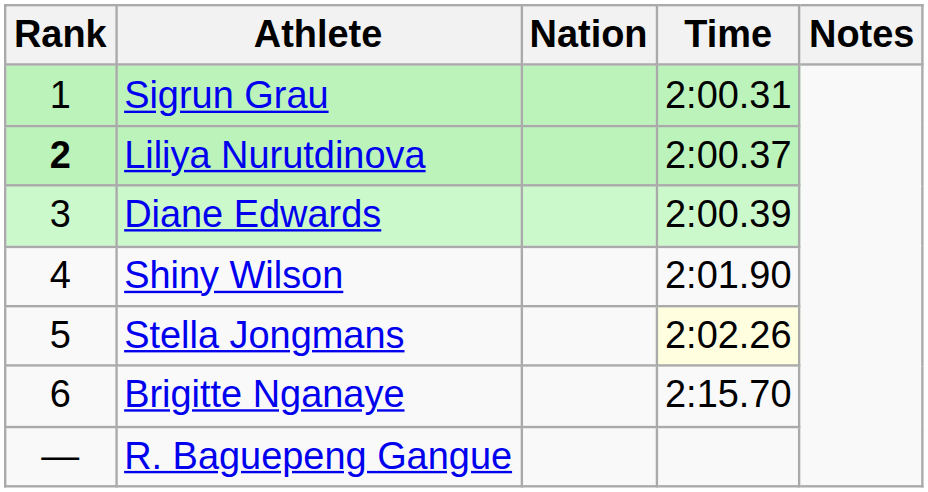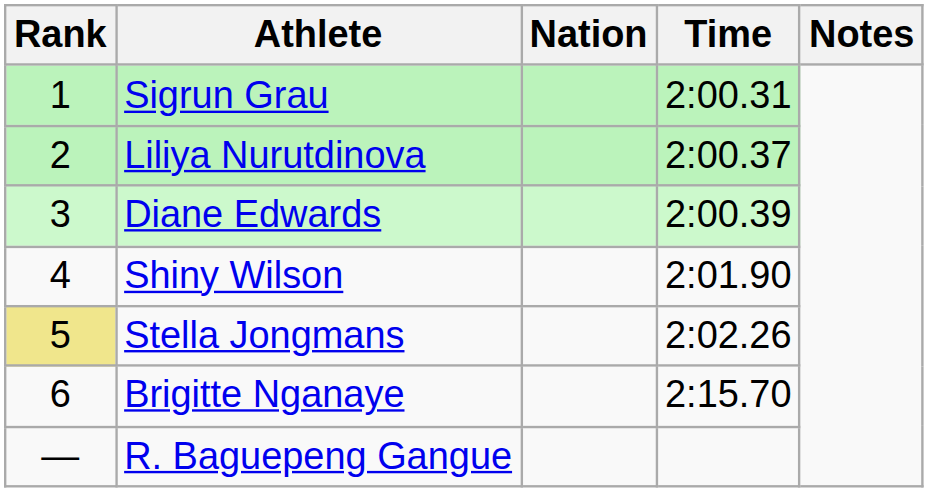Liliya Nurutdinova | Rank: bold -> normal
Stella Jongmans | Rank: no background -> khaki background
Stella Jongmans | Time: lightyellow background -> no background
